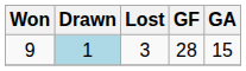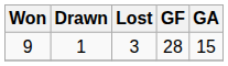9 | Drawn: lightblue background -> no background
